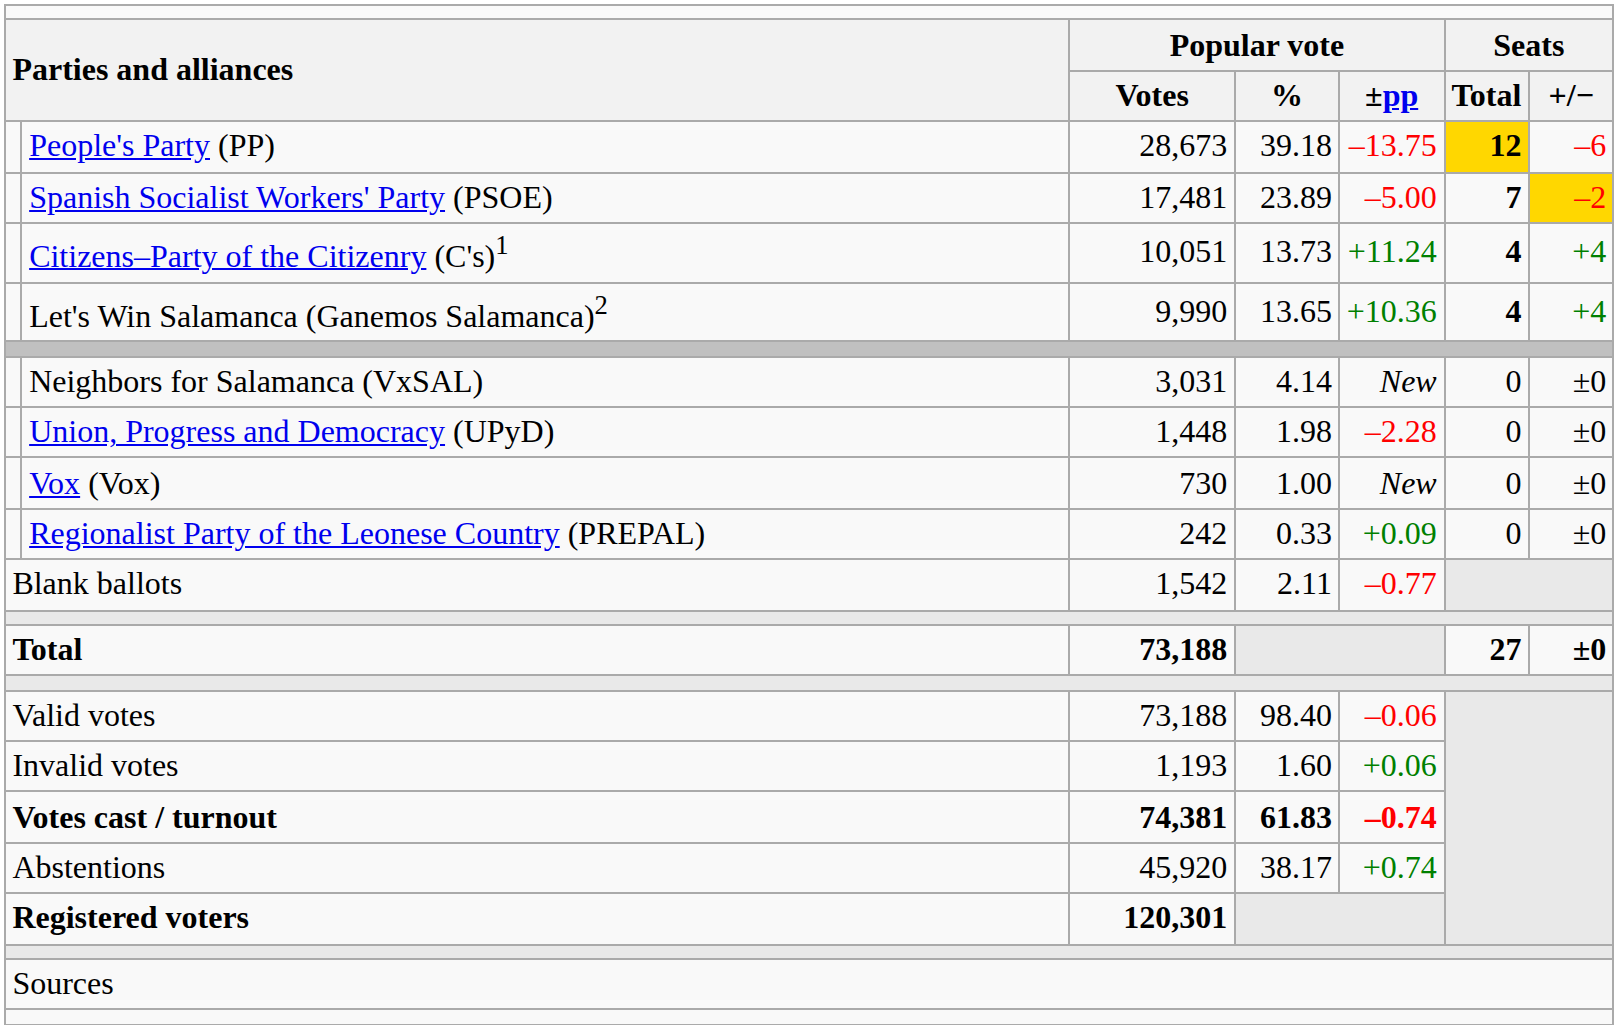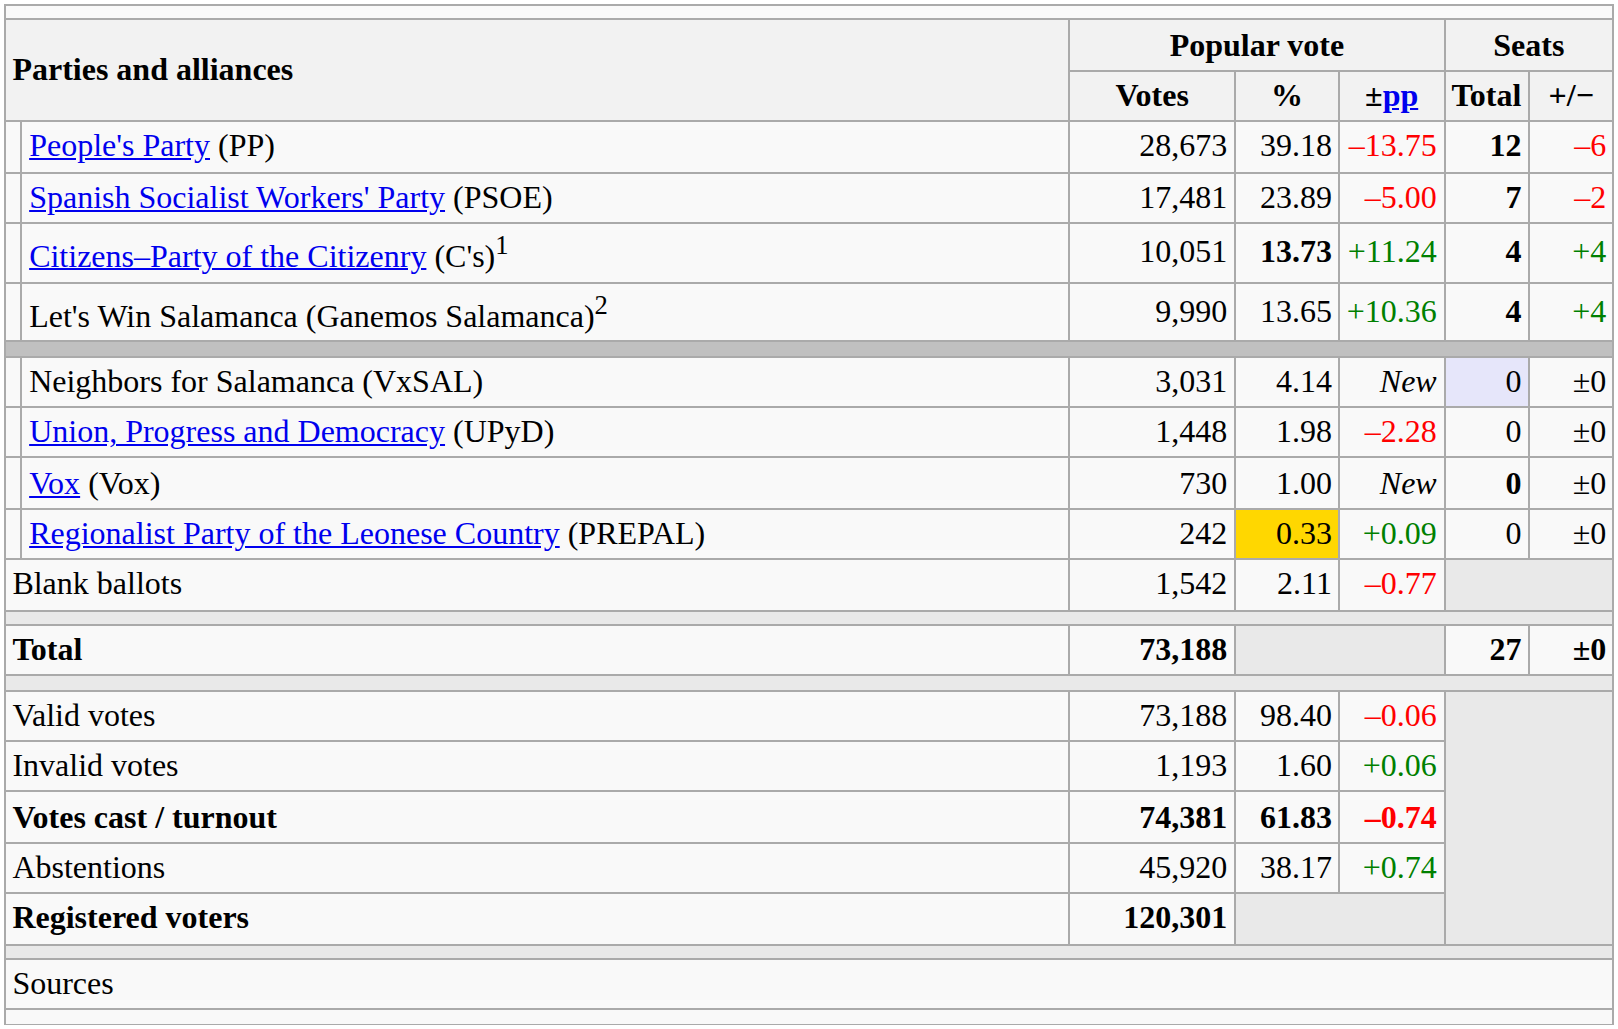People's Party (PP) | column 6: gold background -> no background
Spanish Socialist Workers' Party (PSOE) | column 7: gold background -> no background
Citizens–Party of the Citizenry (C's)1 | column 4: normal -> bold
Neighbors for Salamanca (VxSAL) | column 6: no background -> lavender background
Vox (Vox) | column 6: normal -> bold
Regionalist Party of the Leonese Country (PREPAL) | column 4: no background -> gold background
